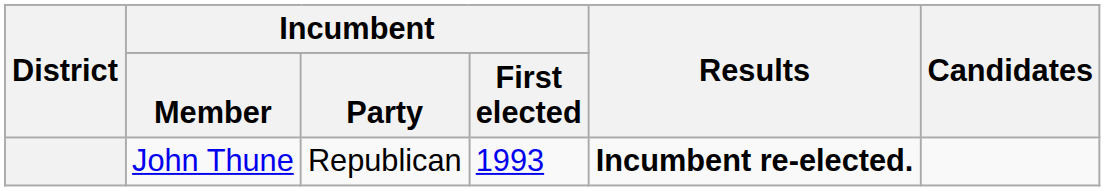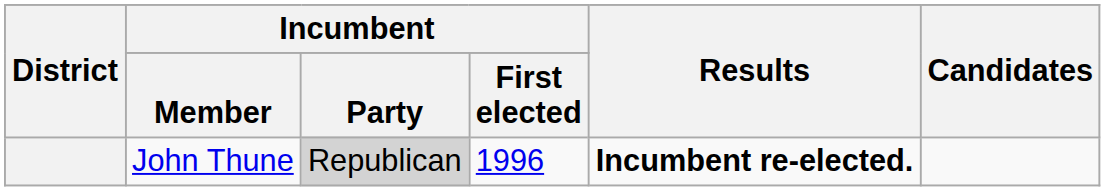John Thune | Incumbent / Party: no background -> lightgrey background
John Thune | Incumbent / First elected: 1993 -> 1996
